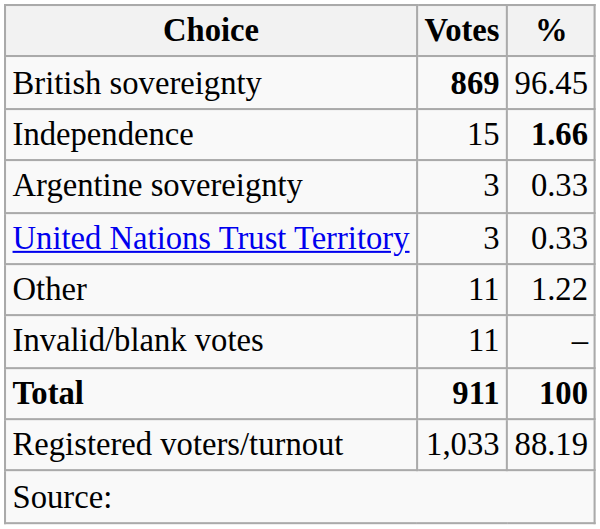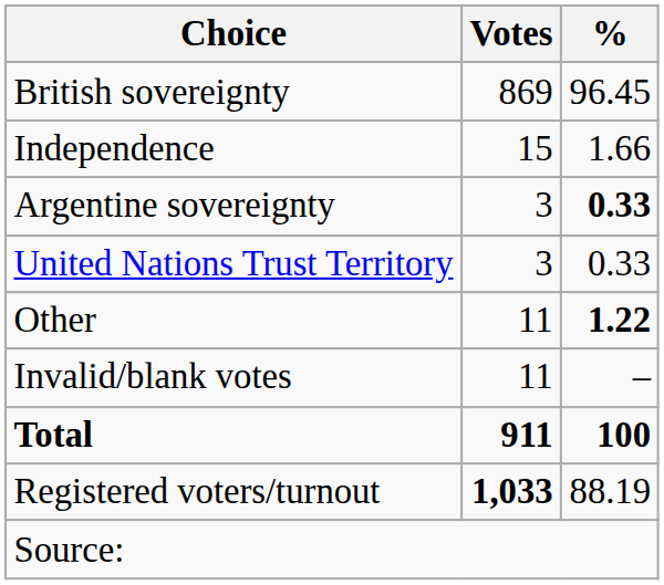British sovereignty | Votes: bold -> normal
Independence | %: bold -> normal
Argentine sovereignty | %: normal -> bold
Other | %: normal -> bold
Registered voters/turnout | Votes: normal -> bold
